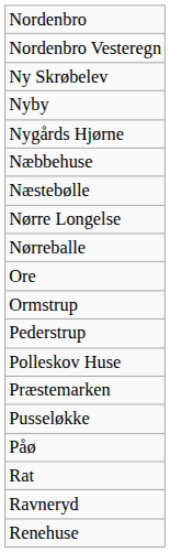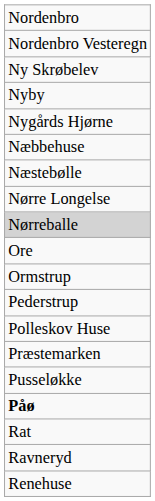row 9 | column 1: no background -> lightgrey background
row 16 | column 1: normal -> bold
